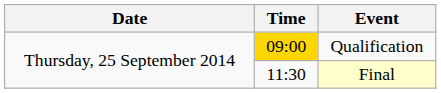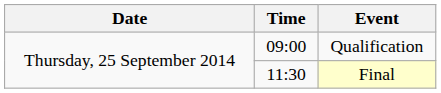Qualification | Time: gold background -> no background
